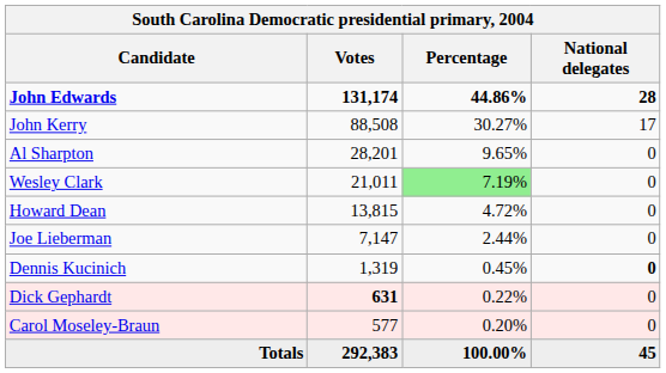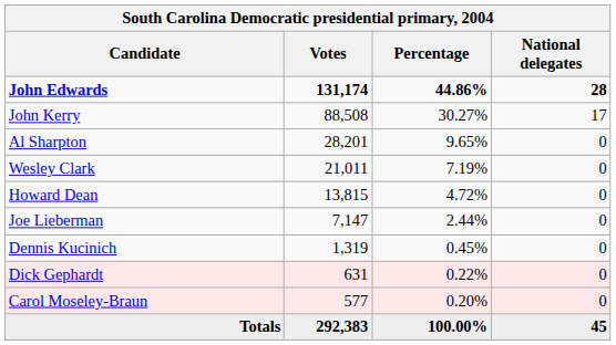Wesley Clark | Percentage: lightgreen background -> no background
Dennis Kucinich | National delegates: bold -> normal
Dick Gephardt | Votes: bold -> normal
